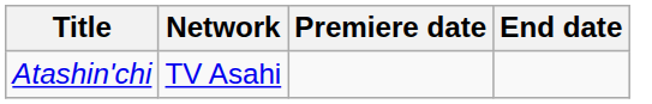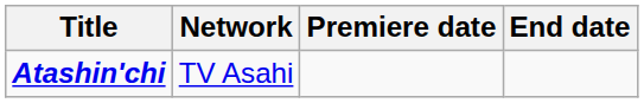Atashin'chi | Title: normal -> bold
